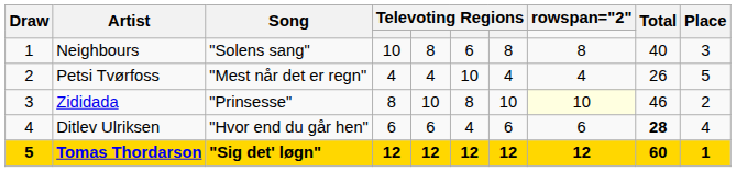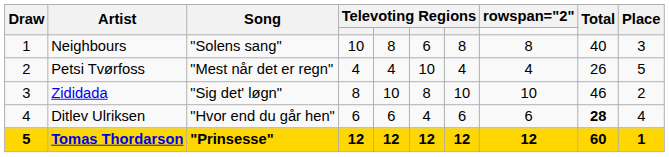Zididada | Song: "Prinsesse" -> "Sig det' løgn"
Zididada | rowspan="2": lightyellow background -> no background
Tomas Thordarson | Song: "Sig det' løgn" -> "Prinsesse"
